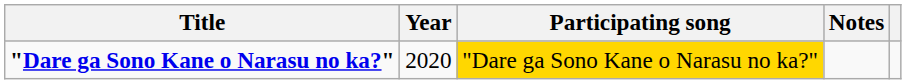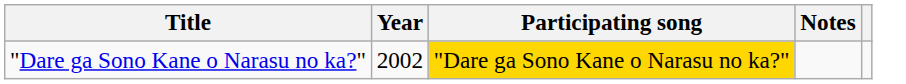row 2 | Title: bold -> normal
row 2 | Year: 2020 -> 2002
